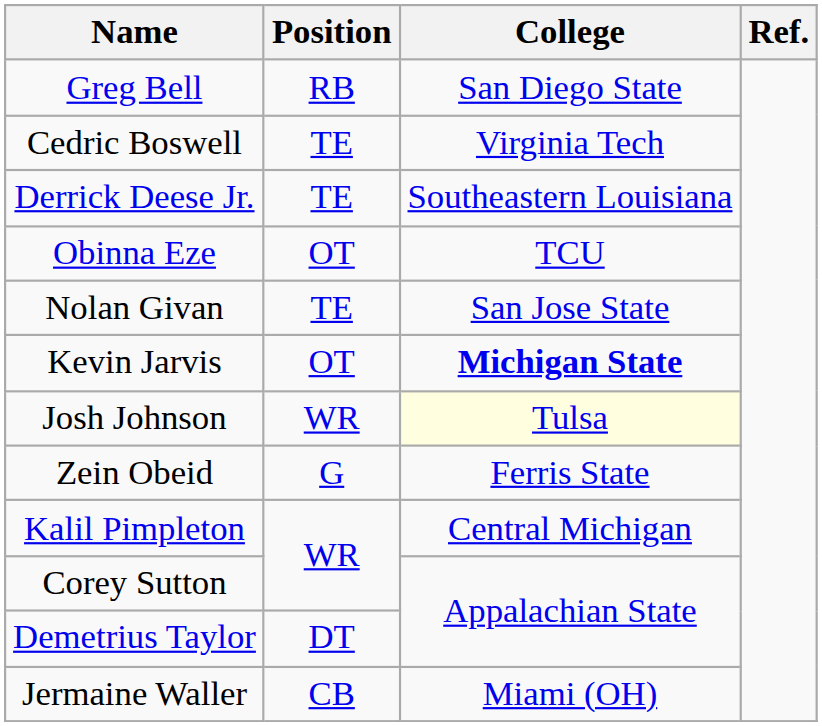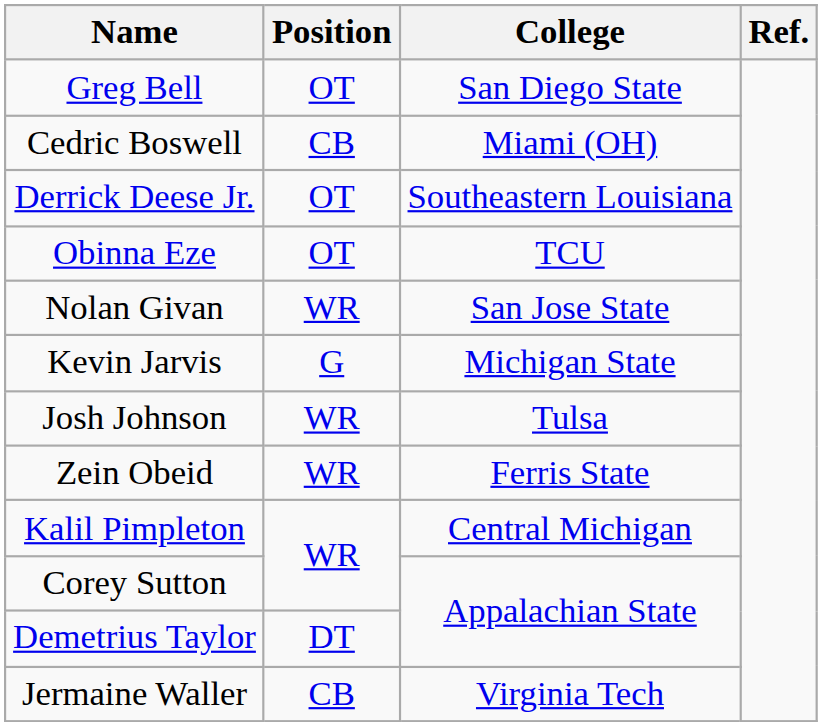Greg Bell | Position: RB -> OT
Cedric Boswell | Position: TE -> CB
Cedric Boswell | College: Virginia Tech -> Miami (OH)
Derrick Deese Jr. | Position: TE -> OT
Nolan Givan | Position: TE -> WR
Kevin Jarvis | Position: OT -> G
Kevin Jarvis | College: bold -> normal
Josh Johnson | College: lightyellow background -> no background
Zein Obeid | Position: G -> WR
Jermaine Waller | College: Miami (OH) -> Virginia Tech
